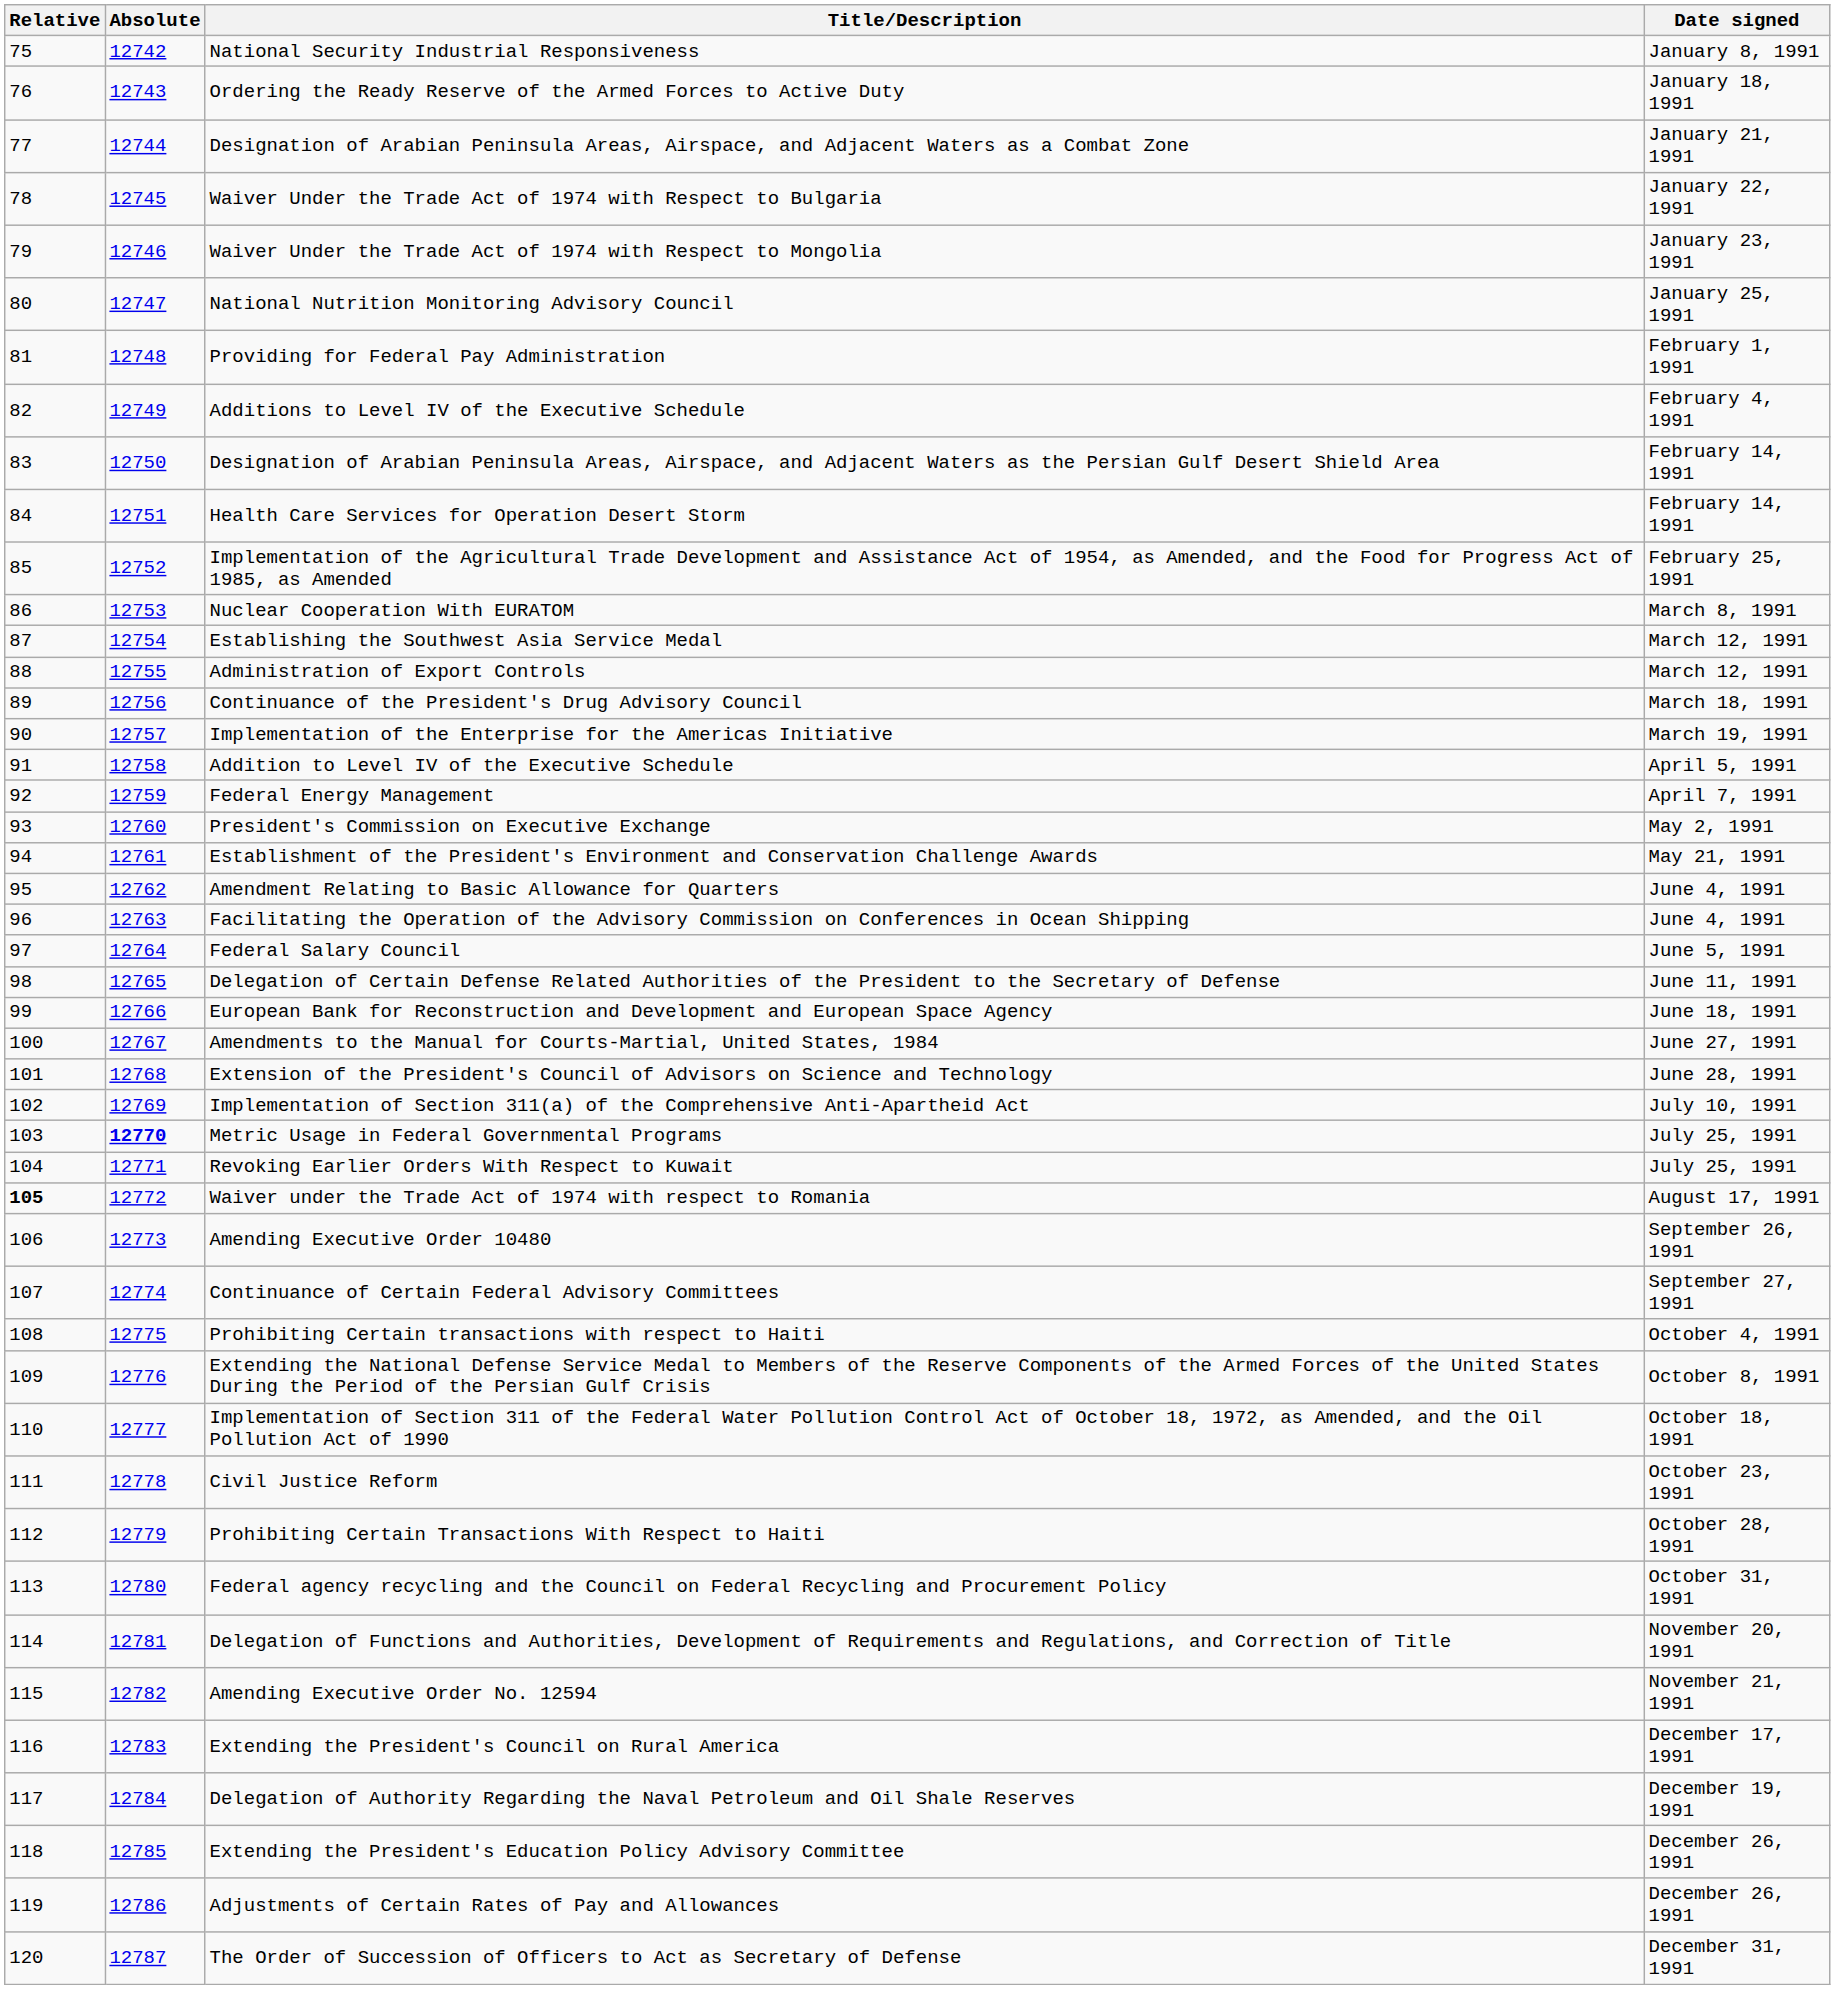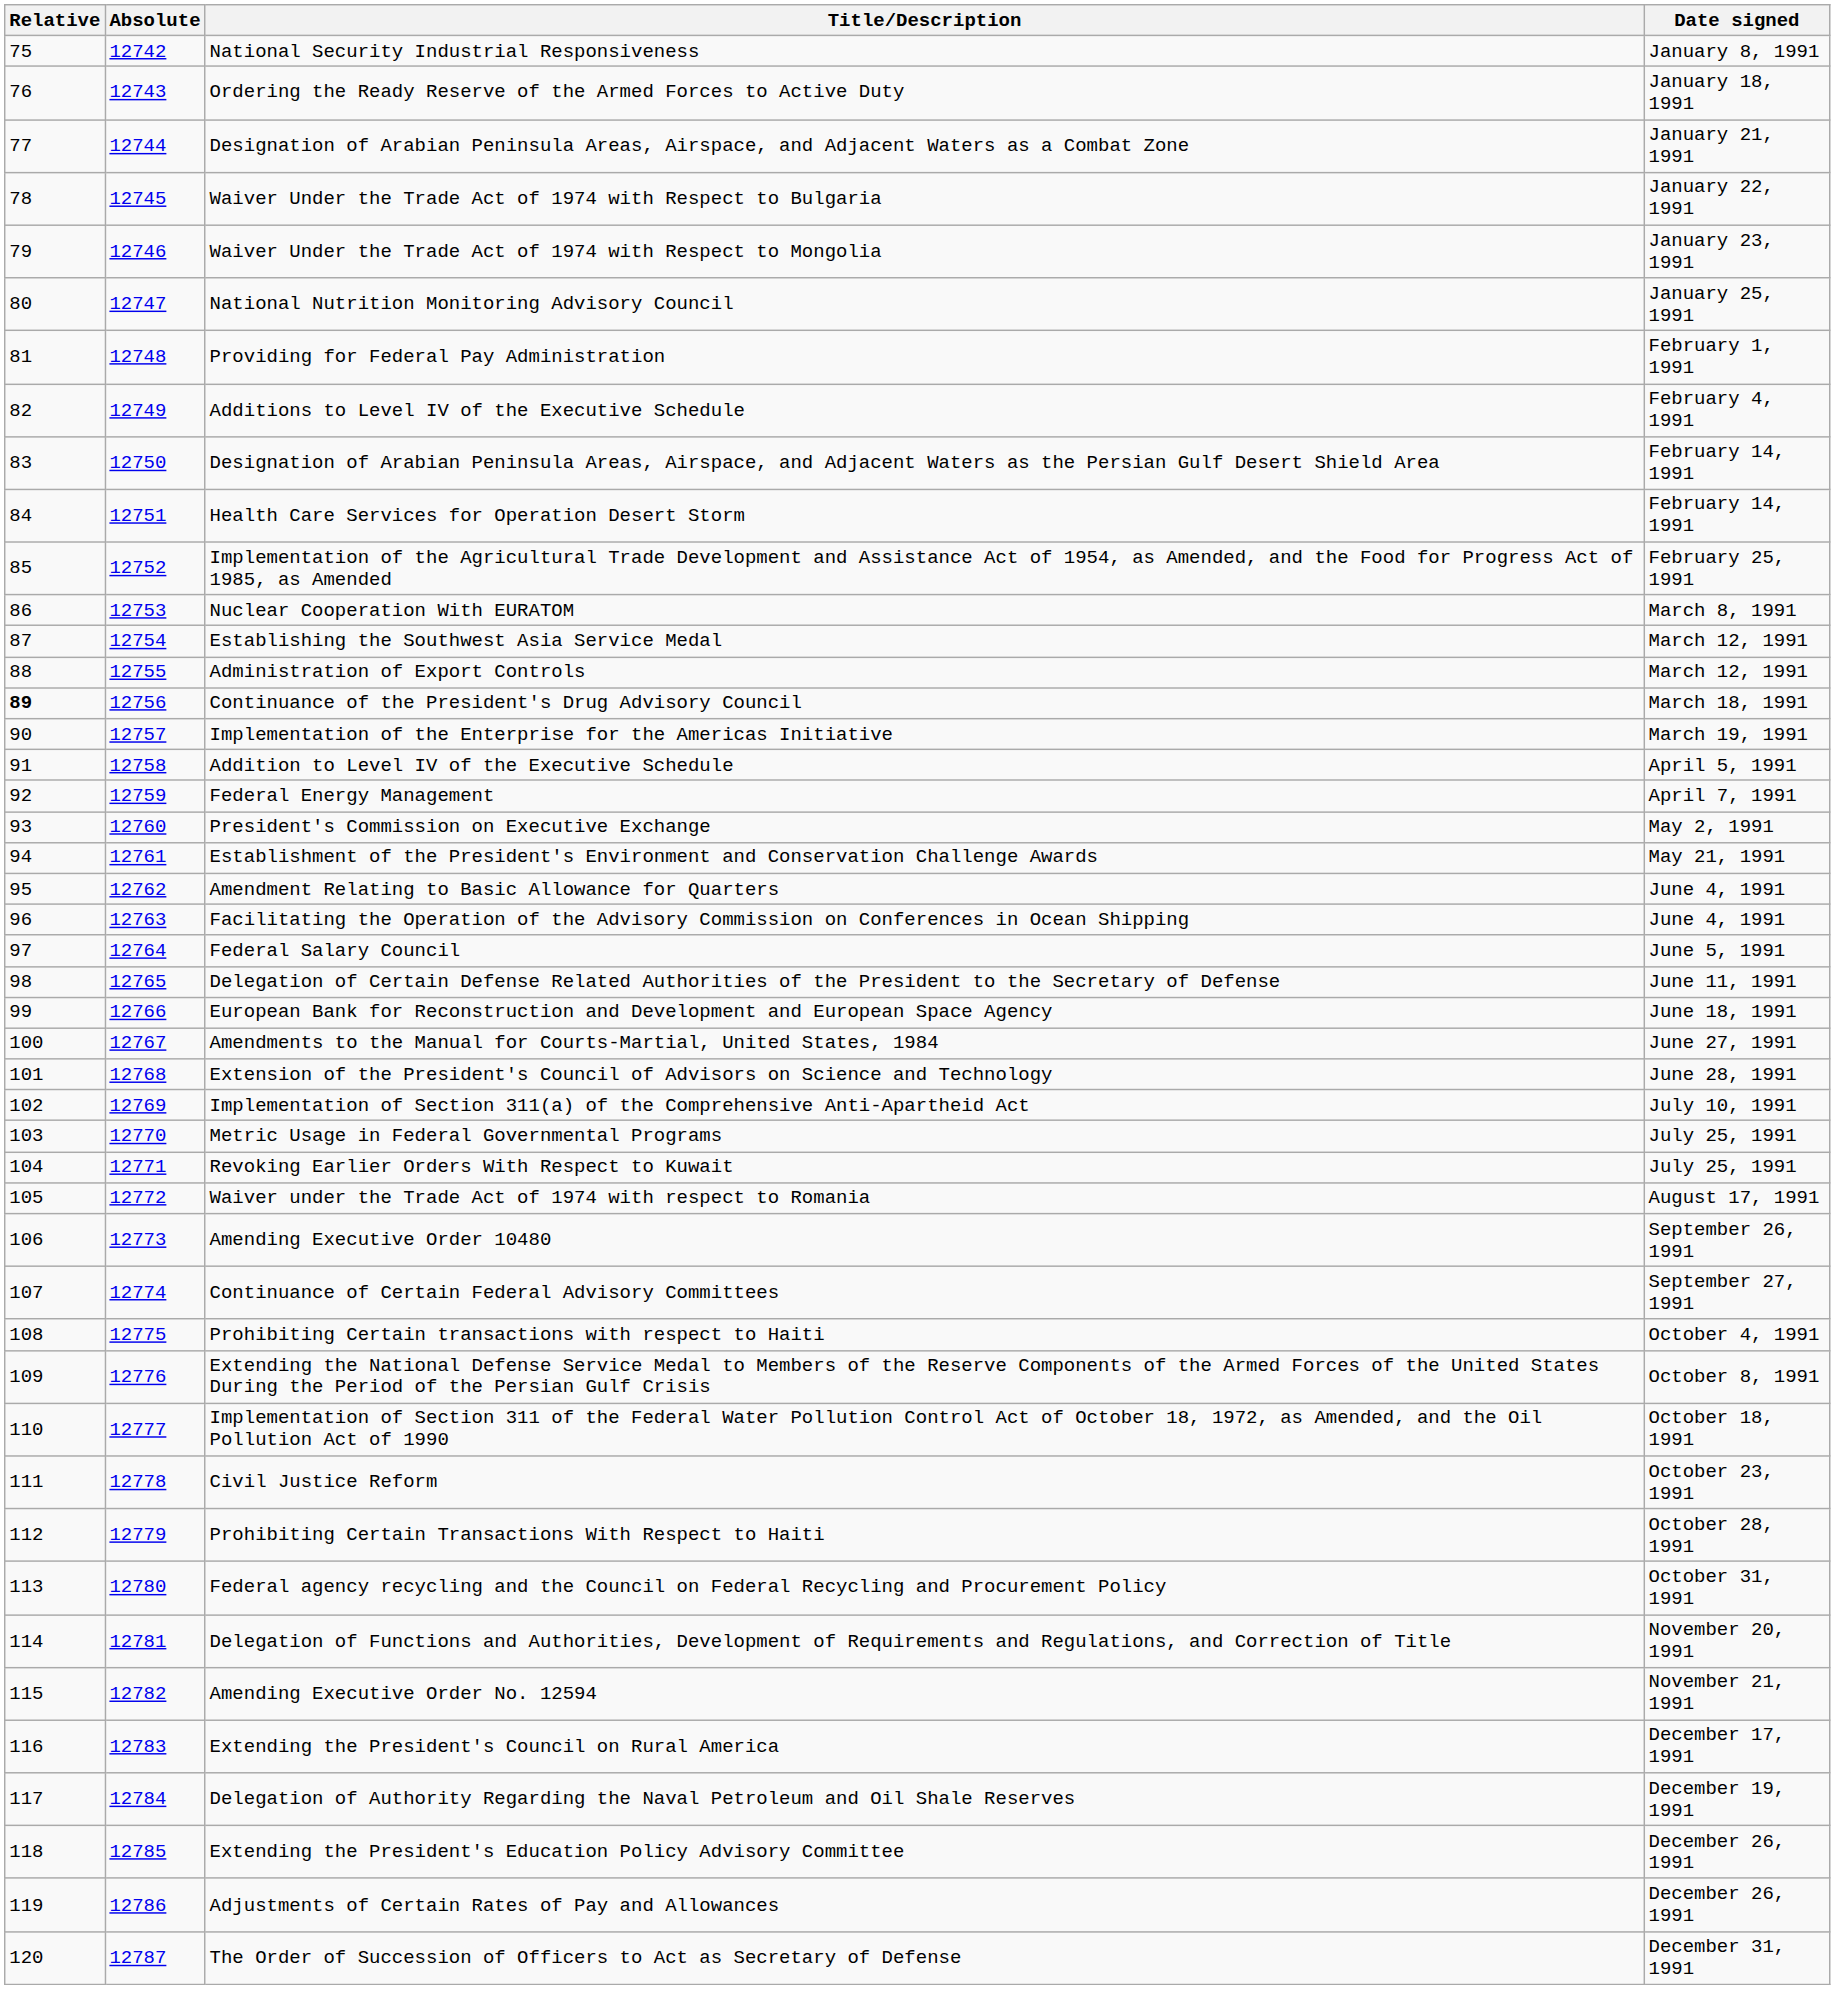Continuance of the President's Drug Advisory Council | Relative: normal -> bold
Metric Usage in Federal Governmental Programs | Absolute: bold -> normal
Waiver under the Trade Act of 1974 with respect to Romania | Relative: bold -> normal
